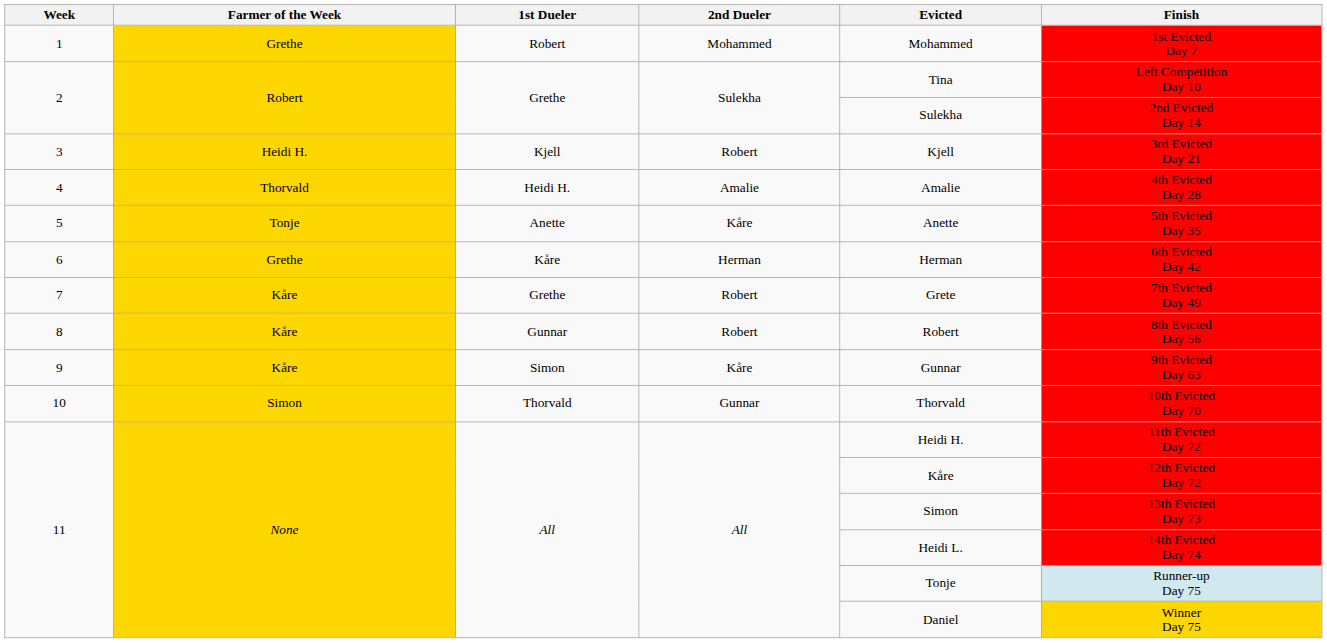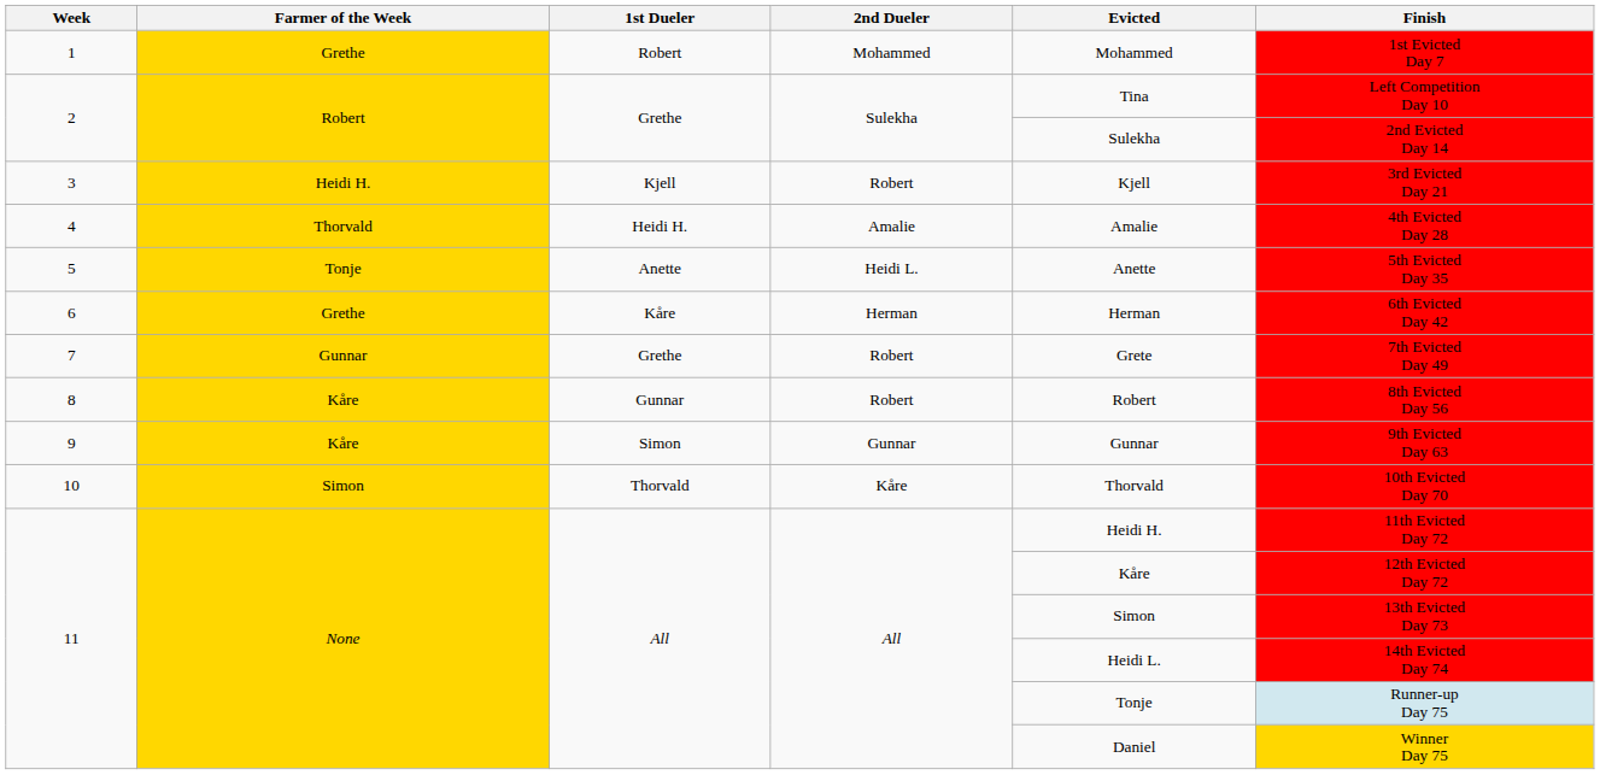5 | 2nd Dueler: Kåre -> Heidi L.
7 | Farmer of the Week: Kåre -> Gunnar
9 | 2nd Dueler: Kåre -> Gunnar
10 | 2nd Dueler: Gunnar -> Kåre
